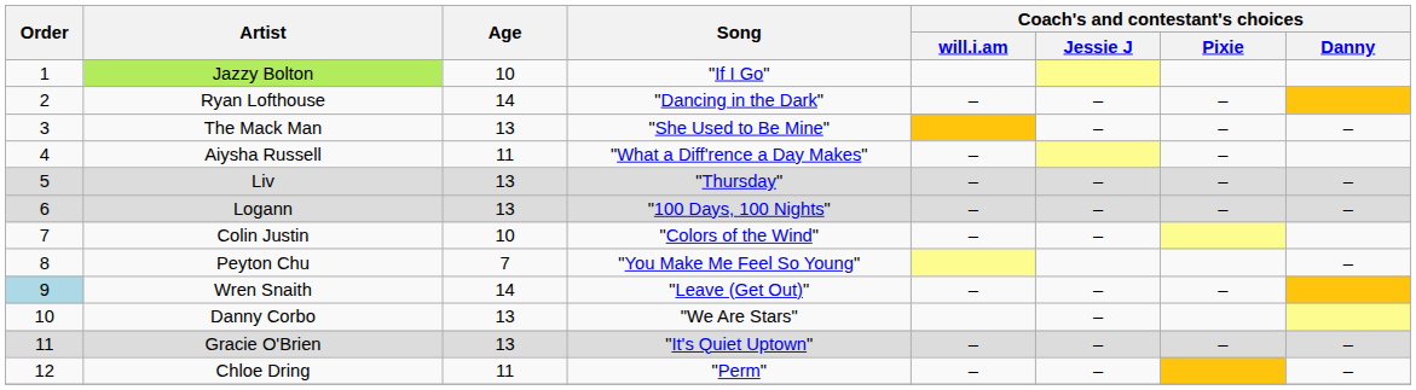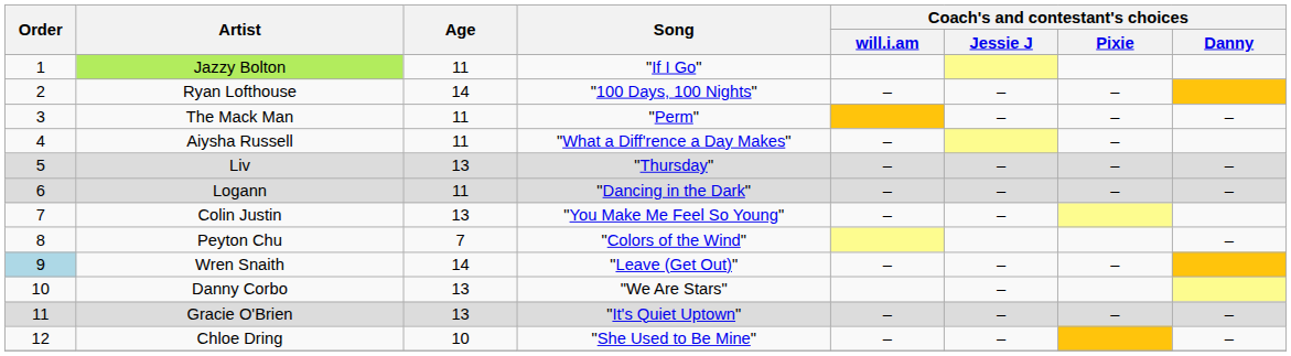Jazzy Bolton | Age: 10 -> 11
Ryan Lofthouse | Song: "Dancing in the Dark" -> "100 Days, 100 Nights"
The Mack Man | Age: 13 -> 11
The Mack Man | Song: "She Used to Be Mine" -> "Perm"
Logann | Age: 13 -> 11
Logann | Song: "100 Days, 100 Nights" -> "Dancing in the Dark"
Colin Justin | Age: 10 -> 13
Colin Justin | Song: "Colors of the Wind" -> "You Make Me Feel So Young"
Peyton Chu | Song: "You Make Me Feel So Young" -> "Colors of the Wind"
Chloe Dring | Age: 11 -> 10
Chloe Dring | Song: "Perm" -> "She Used to Be Mine"
